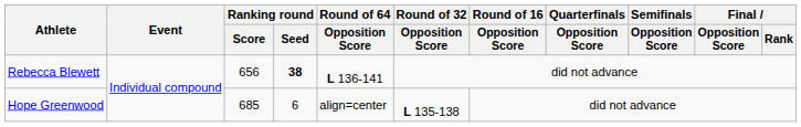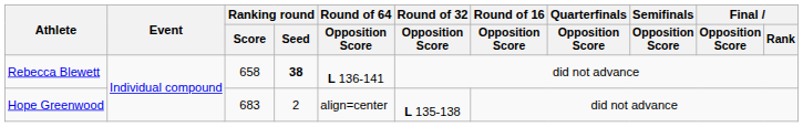Rebecca Blewett | Ranking round / Score: 656 -> 658
Hope Greenwood | Ranking round / Score: 685 -> 683
Hope Greenwood | Ranking round / Seed: 6 -> 2
